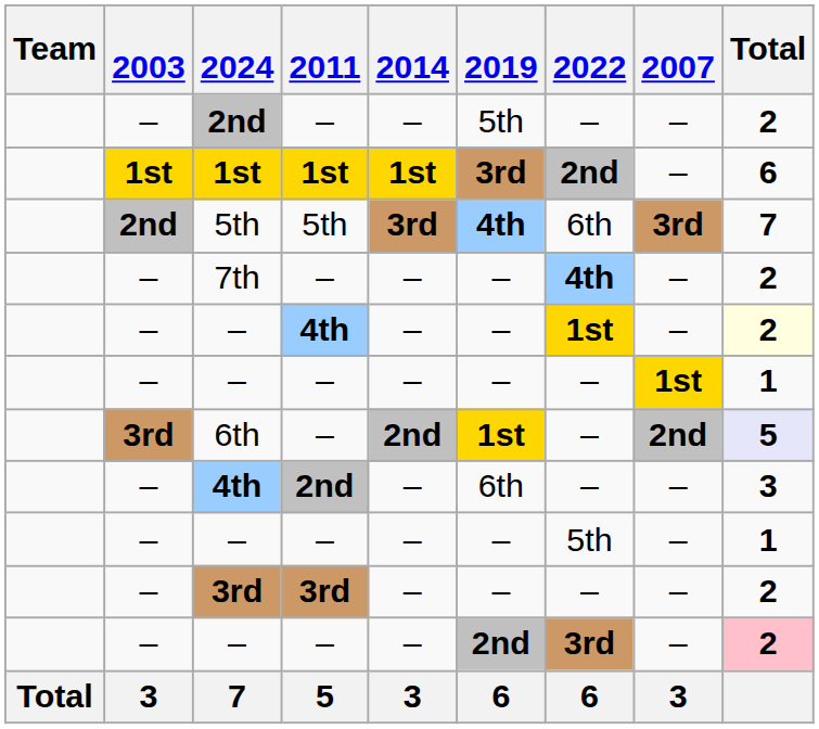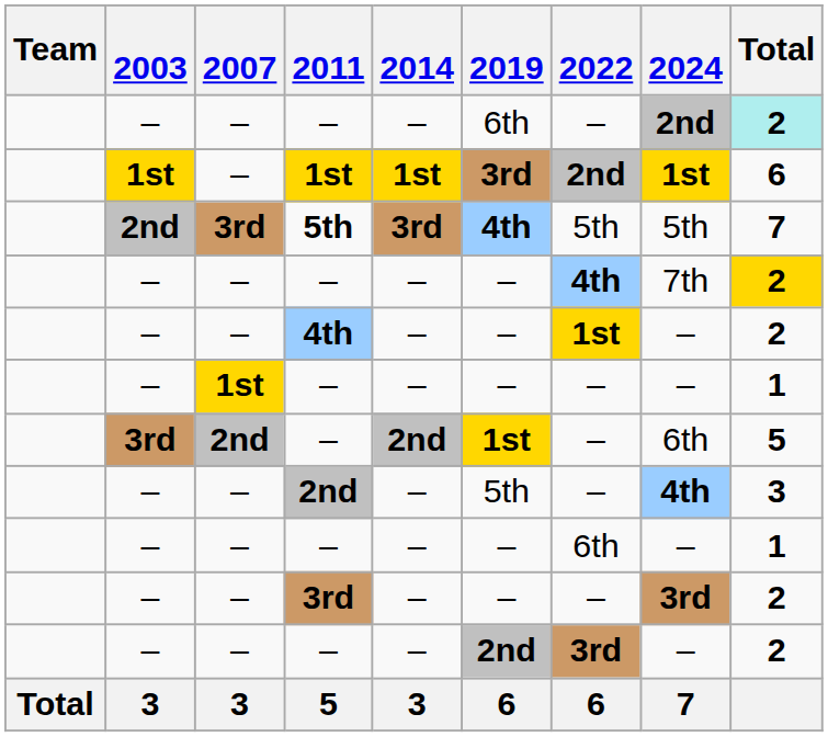columns swapped: 2007 <-> 2024
row 2 | 2019: 5th -> 6th
row 2 | Total: no background -> paleturquoise background
row 4 | 2011: normal -> bold
row 4 | 2022: 6th -> 5th
row 5 | Total: no background -> gold background
row 6 | Total: lightyellow background -> no background
row 8 | Total: lavender background -> no background
row 9 | 2019: 6th -> 5th
row 10 | 2022: 5th -> 6th
row 12 | Total: pink background -> no background
